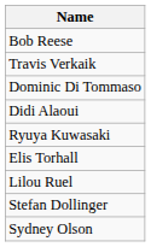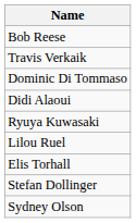row 7 | column 1: Elis Torhall -> Lilou Ruel
row 8 | column 1: Lilou Ruel -> Elis Torhall
